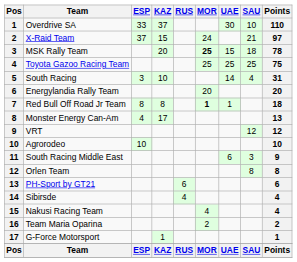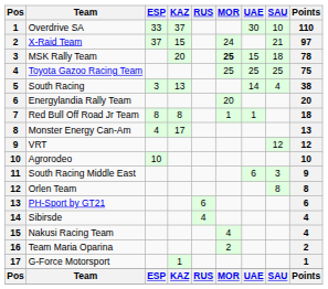South Racing | KAZ: 10 -> 13
South Racing | Points: 31 -> 38
Red Bull Off Road Jr Team | MOR: bold -> normal
